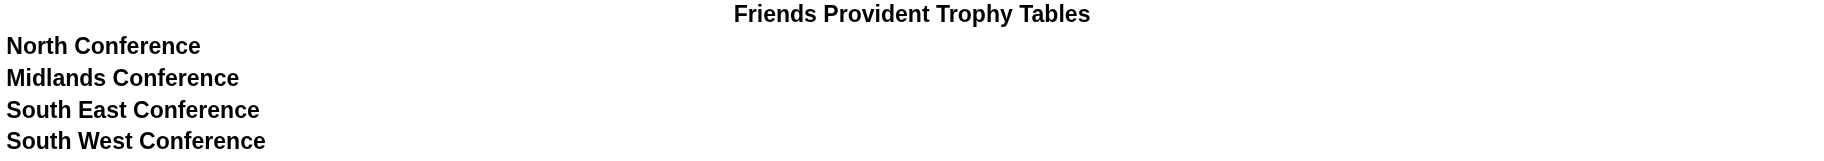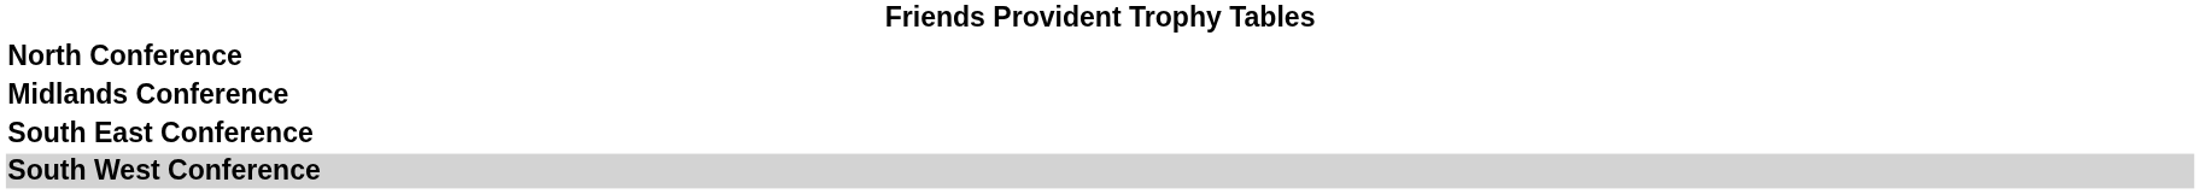row 5 | column 1: no background -> lightgrey background
